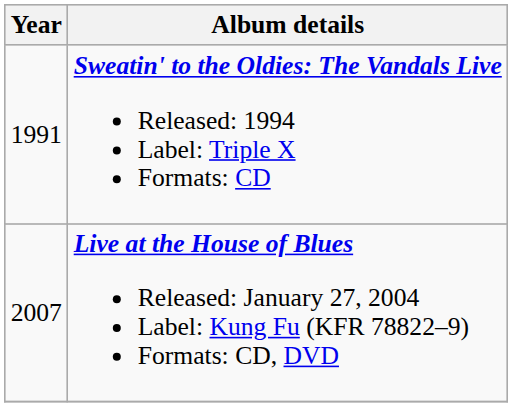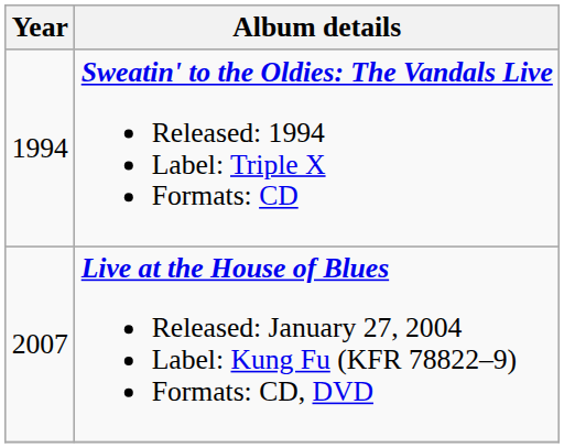row 2 | Year: 1991 -> 1994
